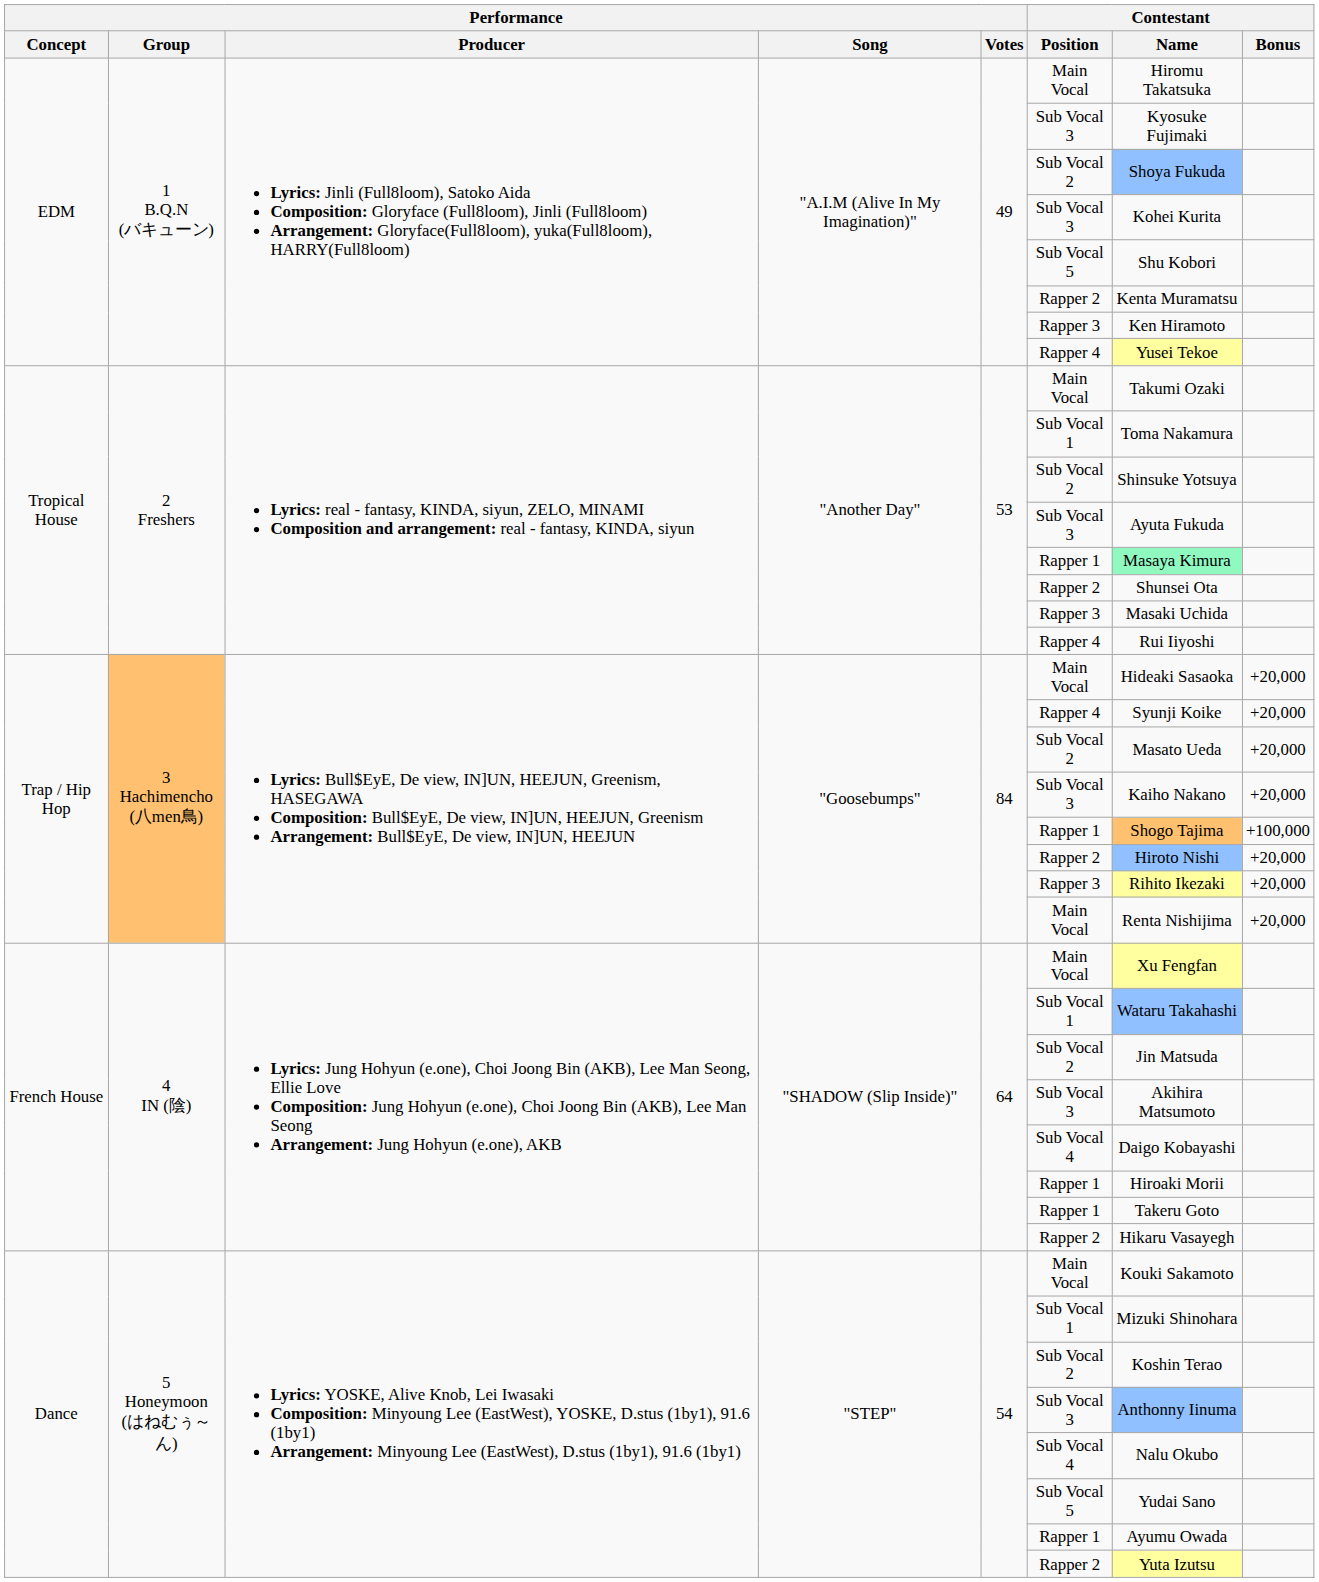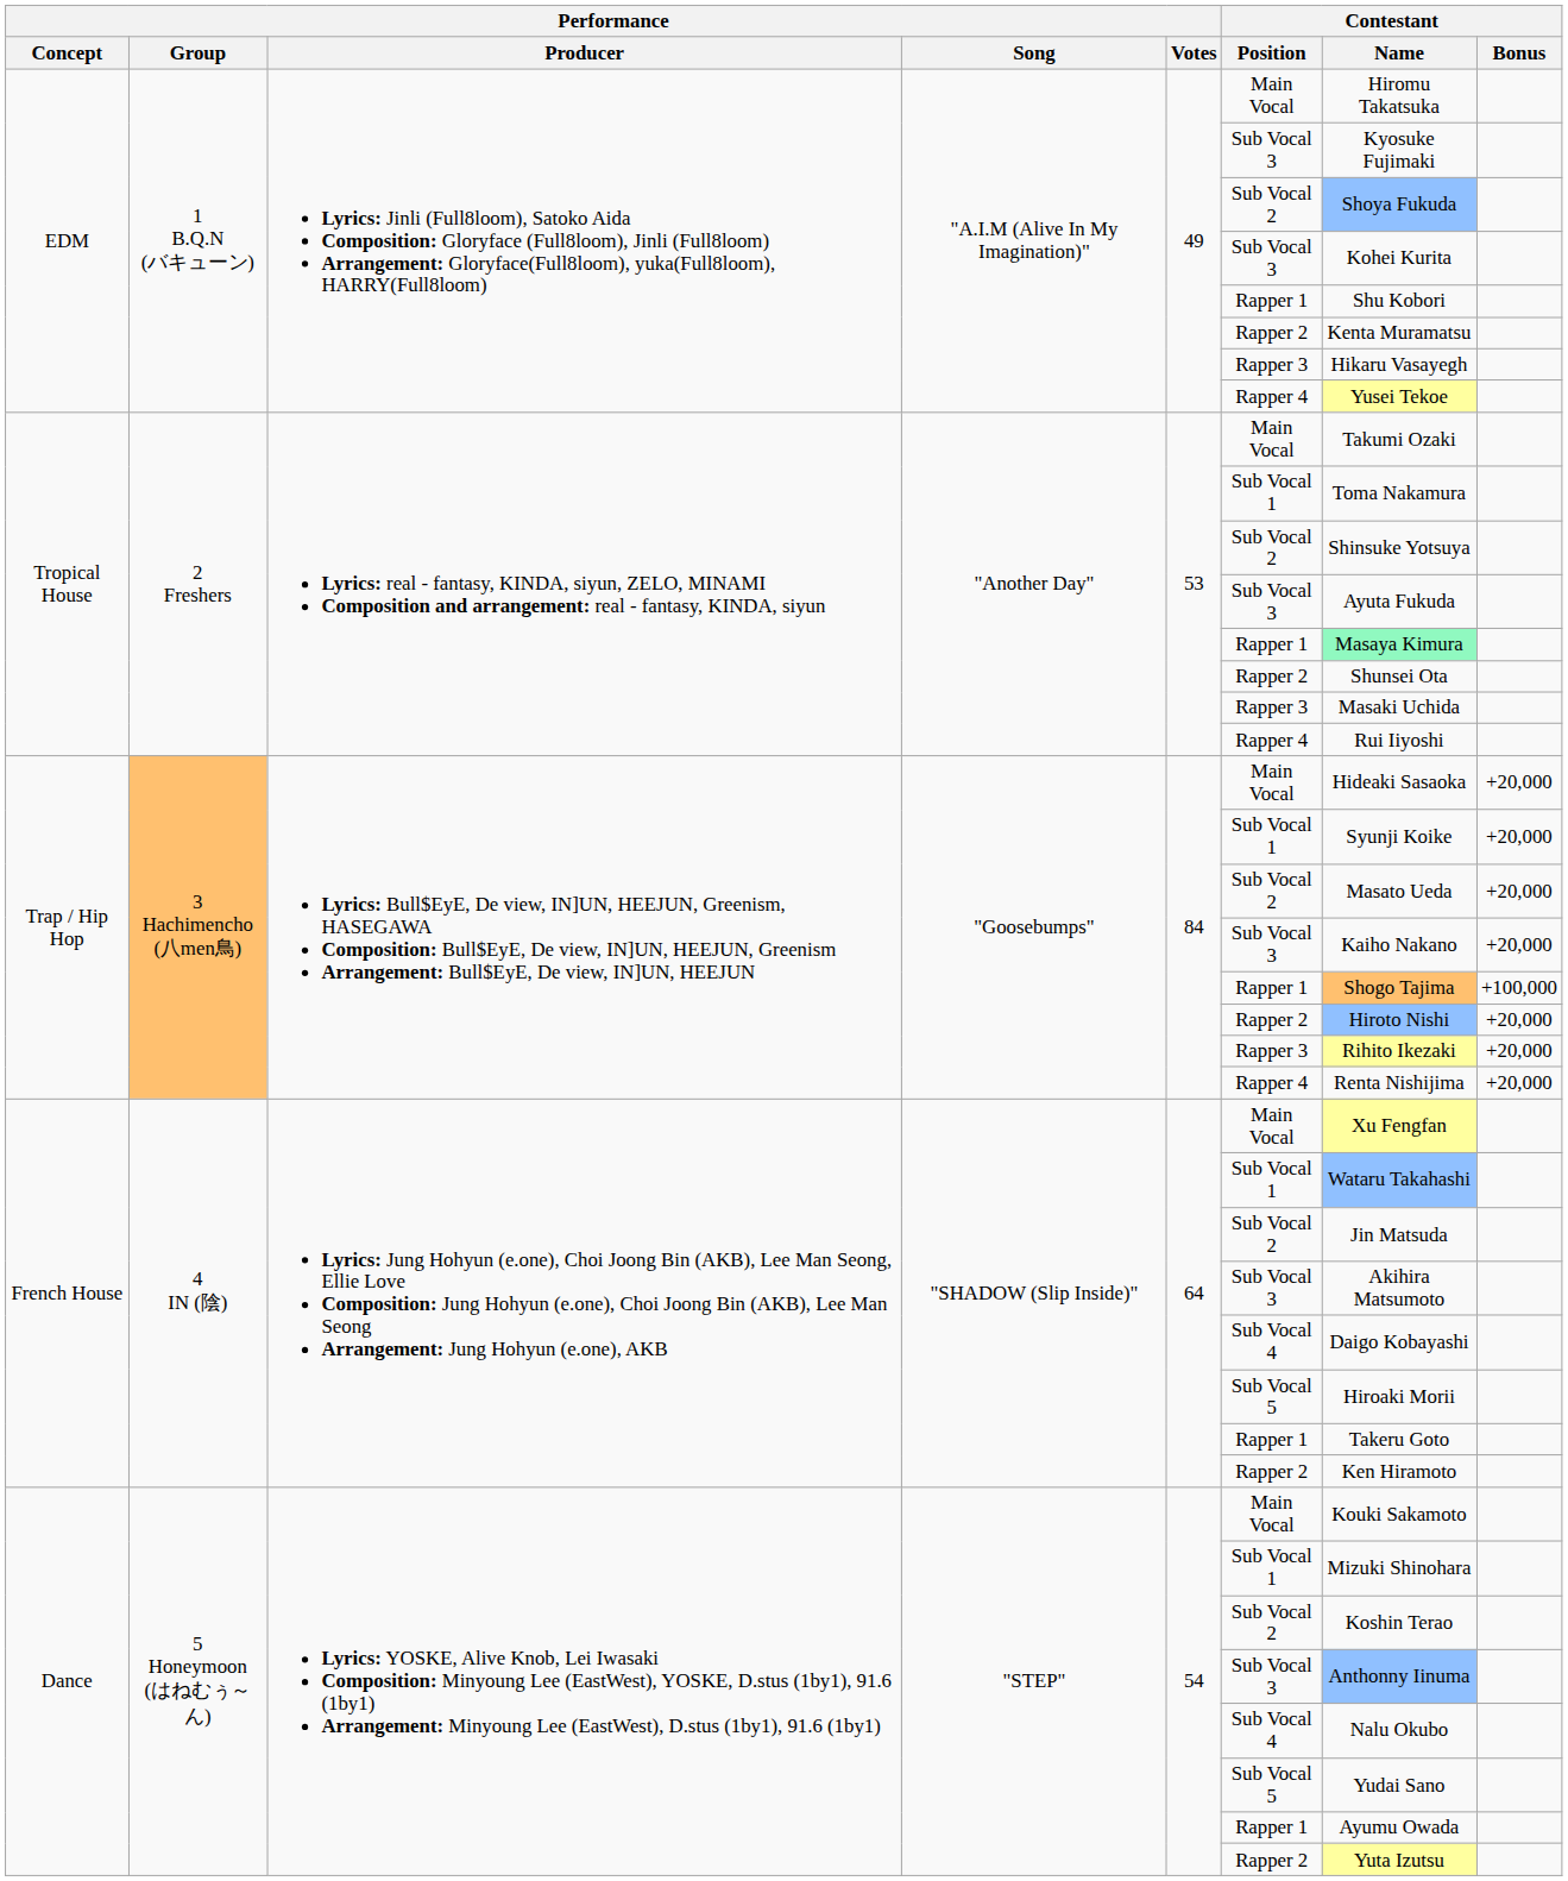row 7 | Contestant / Position: Sub Vocal 5 -> Rapper 1
row 9 | Contestant / Name: Ken Hiramoto -> Hikaru Vasayegh
row 20 | Contestant / Position: Rapper 4 -> Sub Vocal 1
row 26 | Contestant / Position: Main Vocal -> Rapper 4
row 32 | Contestant / Position: Rapper 1 -> Sub Vocal 5
row 34 | Contestant / Name: Hikaru Vasayegh -> Ken Hiramoto
